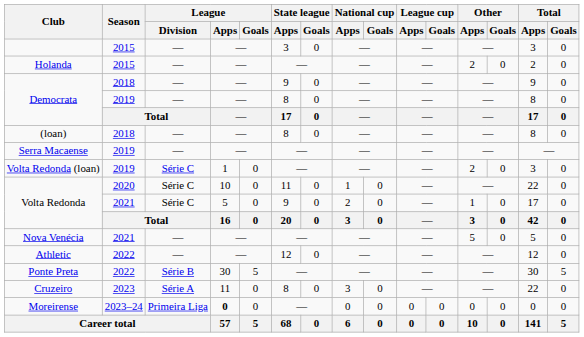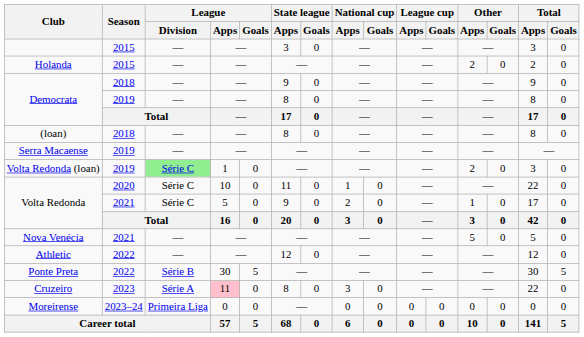Volta Redonda (loan) | League / Division: no background -> lightgreen background
Cruzeiro | League / Apps: no background -> pink background
Moreirense | League / Apps: bold -> normal
